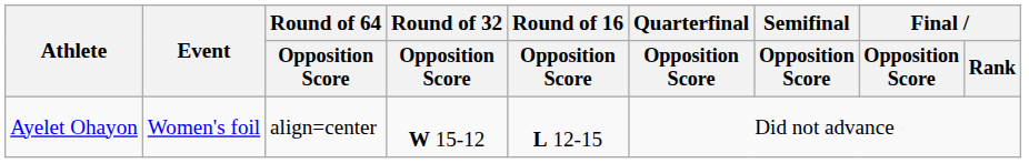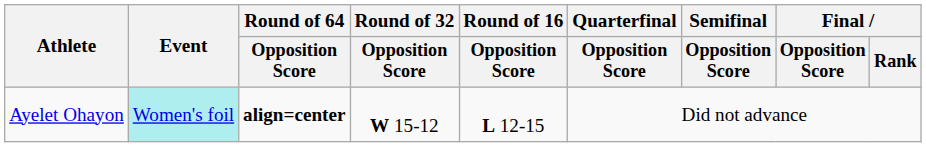Ayelet Ohayon | Event: no background -> paleturquoise background
Ayelet Ohayon | Round of 64 / Opposition Score: normal -> bold
